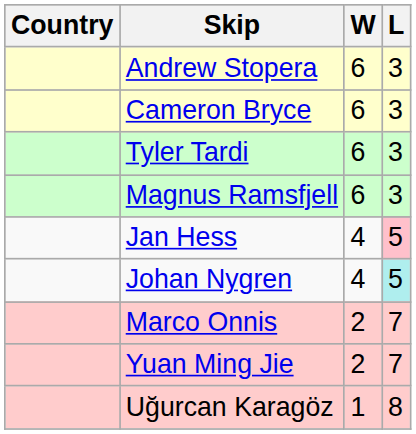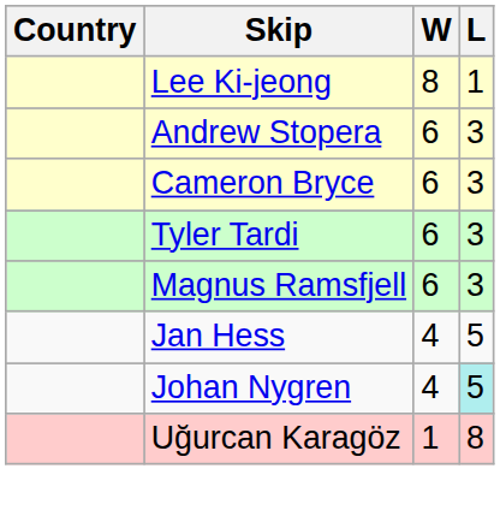+ row: Lee Ki-jeong | 8 | 1
Jan Hess | L: pink background -> no background
- row: Marco Onnis | 2 | 7
- row: Yuan Ming Jie | 2 | 7
